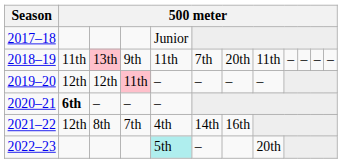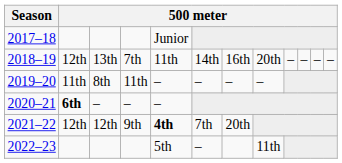2018–19 | column 2: 11th -> 12th
2018–19 | column 3: pink background -> no background
2018–19 | column 4: 9th -> 7th
2018–19 | column 6: 7th -> 14th
2018–19 | column 7: 20th -> 16th
2018–19 | column 8: 11th -> 20th
2019–20 | column 2: 12th -> 11th
2019–20 | column 3: 12th -> 8th
2019–20 | column 4: pink background -> no background
2021–22 | column 3: 8th -> 12th
2021–22 | column 4: 7th -> 9th
2021–22 | column 5: normal -> bold
2021–22 | column 6: 14th -> 7th
2021–22 | column 7: 16th -> 20th
2022–23 | column 5: paleturquoise background -> no background
2022–23 | column 8: 20th -> 11th
